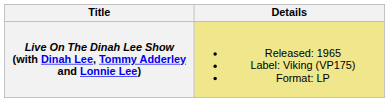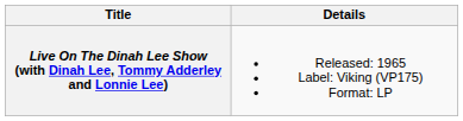row 2 | Details: khaki background -> no background
